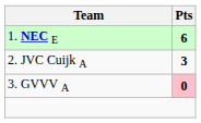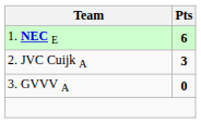3. GVVV A | Pts: pink background -> no background
